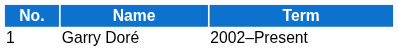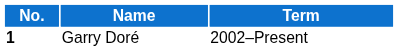Garry Doré | No.: normal -> bold
